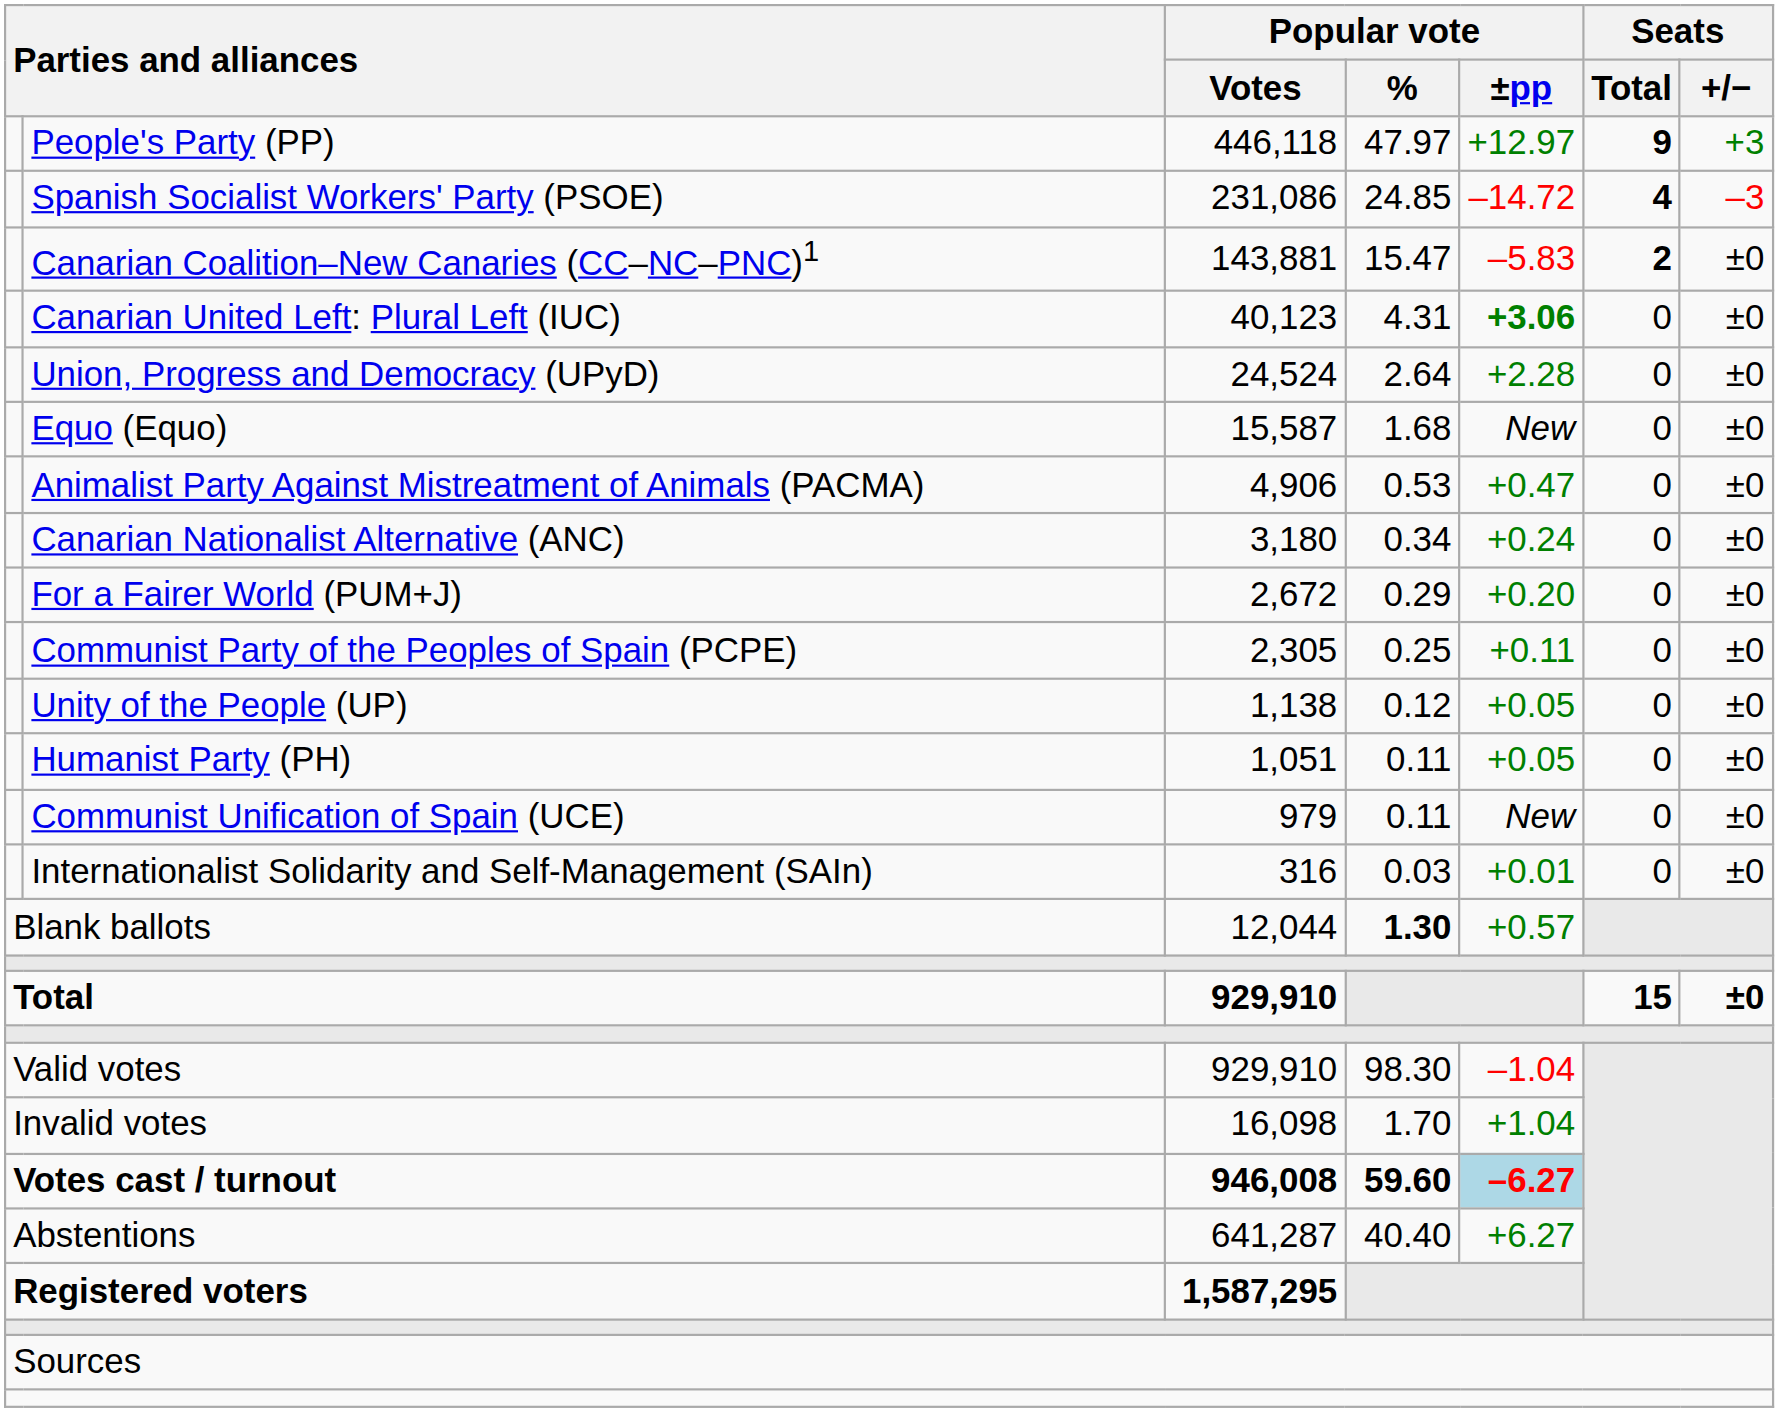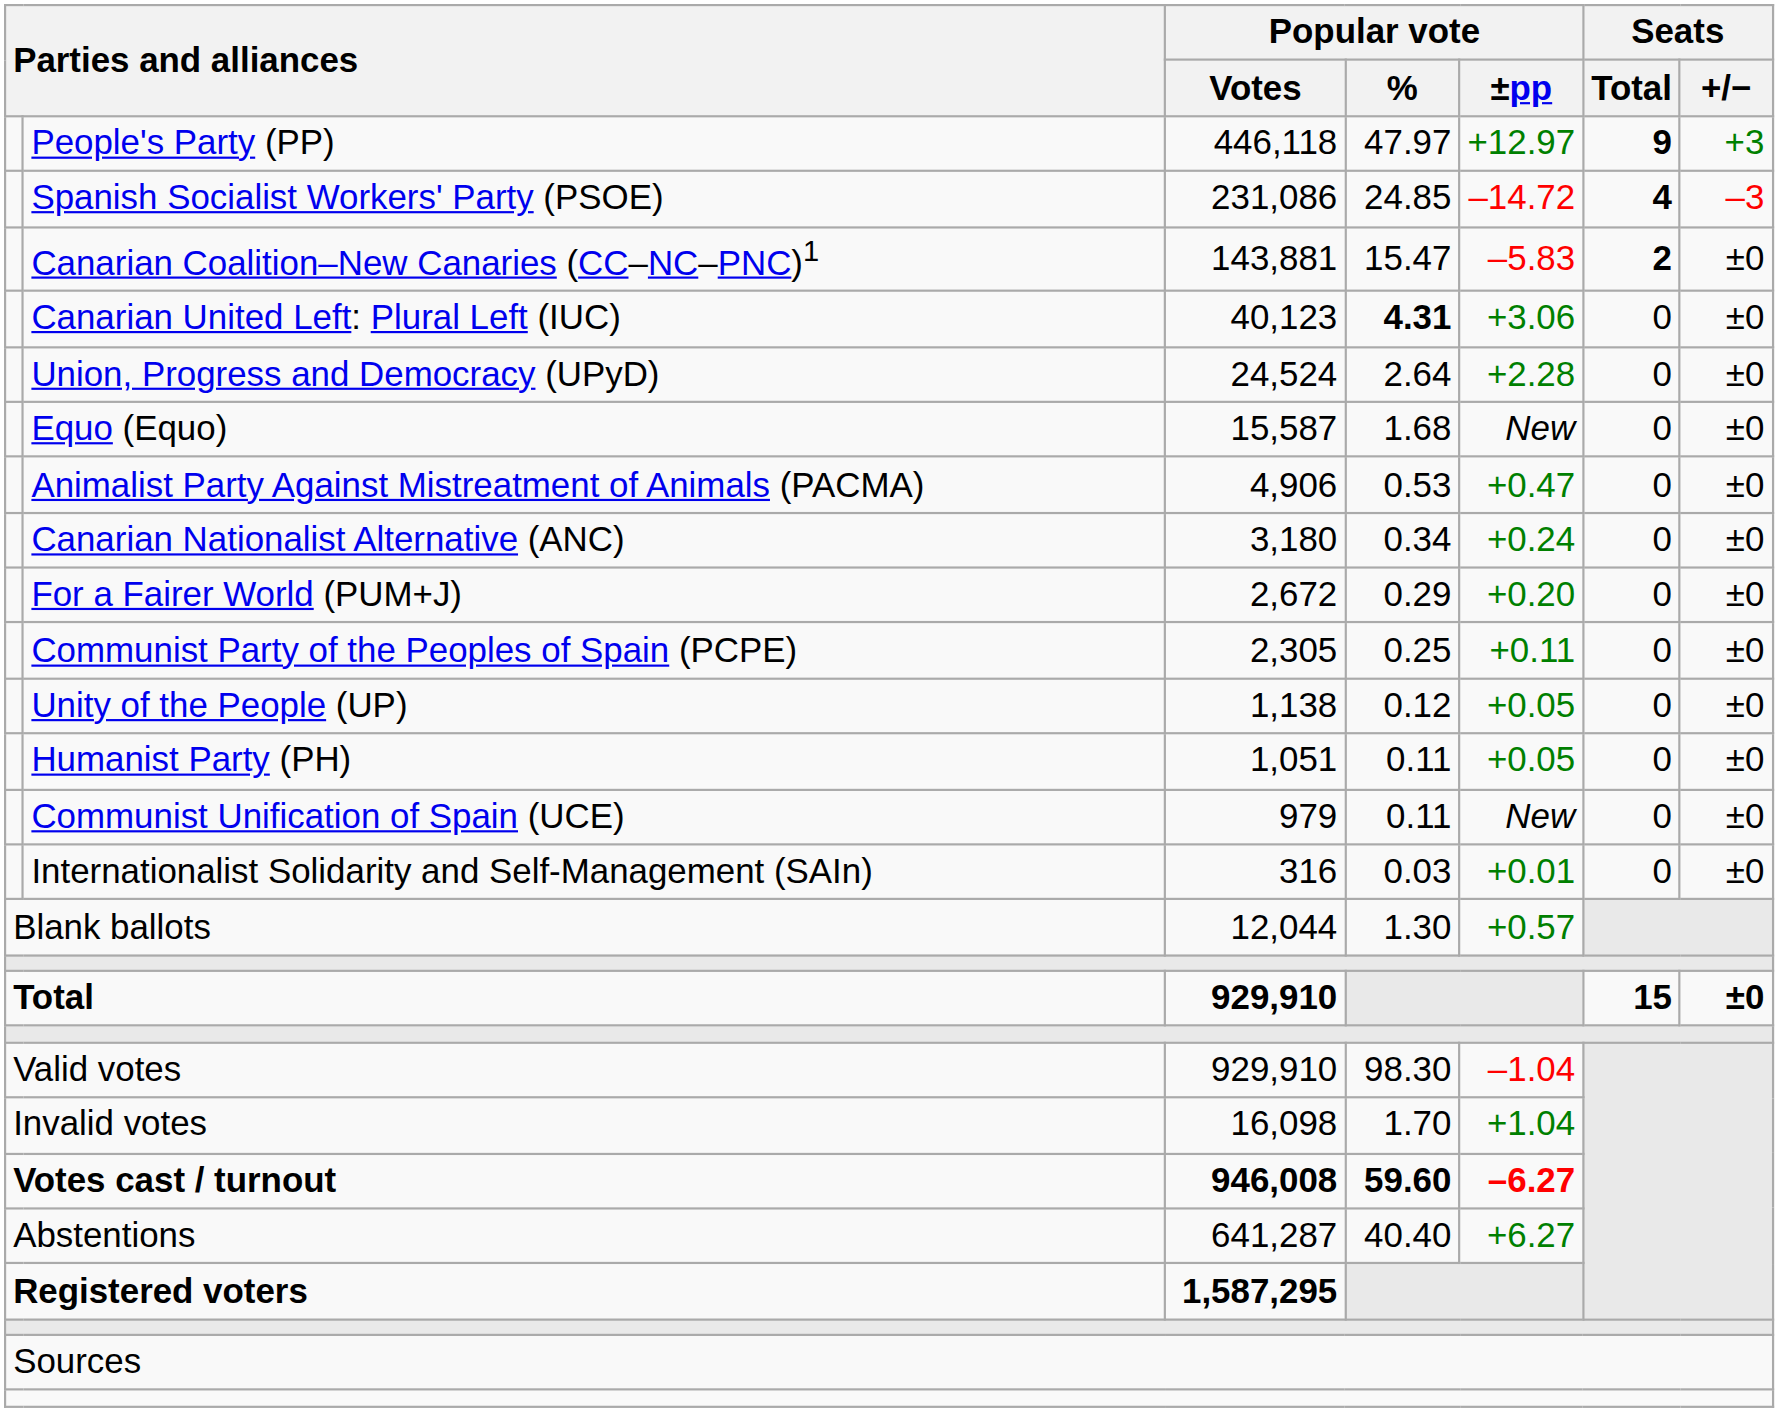Canarian United Left: Plural Left (IUC) | Popular vote / %: normal -> bold
Canarian United Left: Plural Left (IUC) | Popular vote / ±pp: bold -> normal
Blank ballots | Popular vote / %: bold -> normal
Votes cast / turnout | Popular vote / ±pp: lightblue background -> no background
